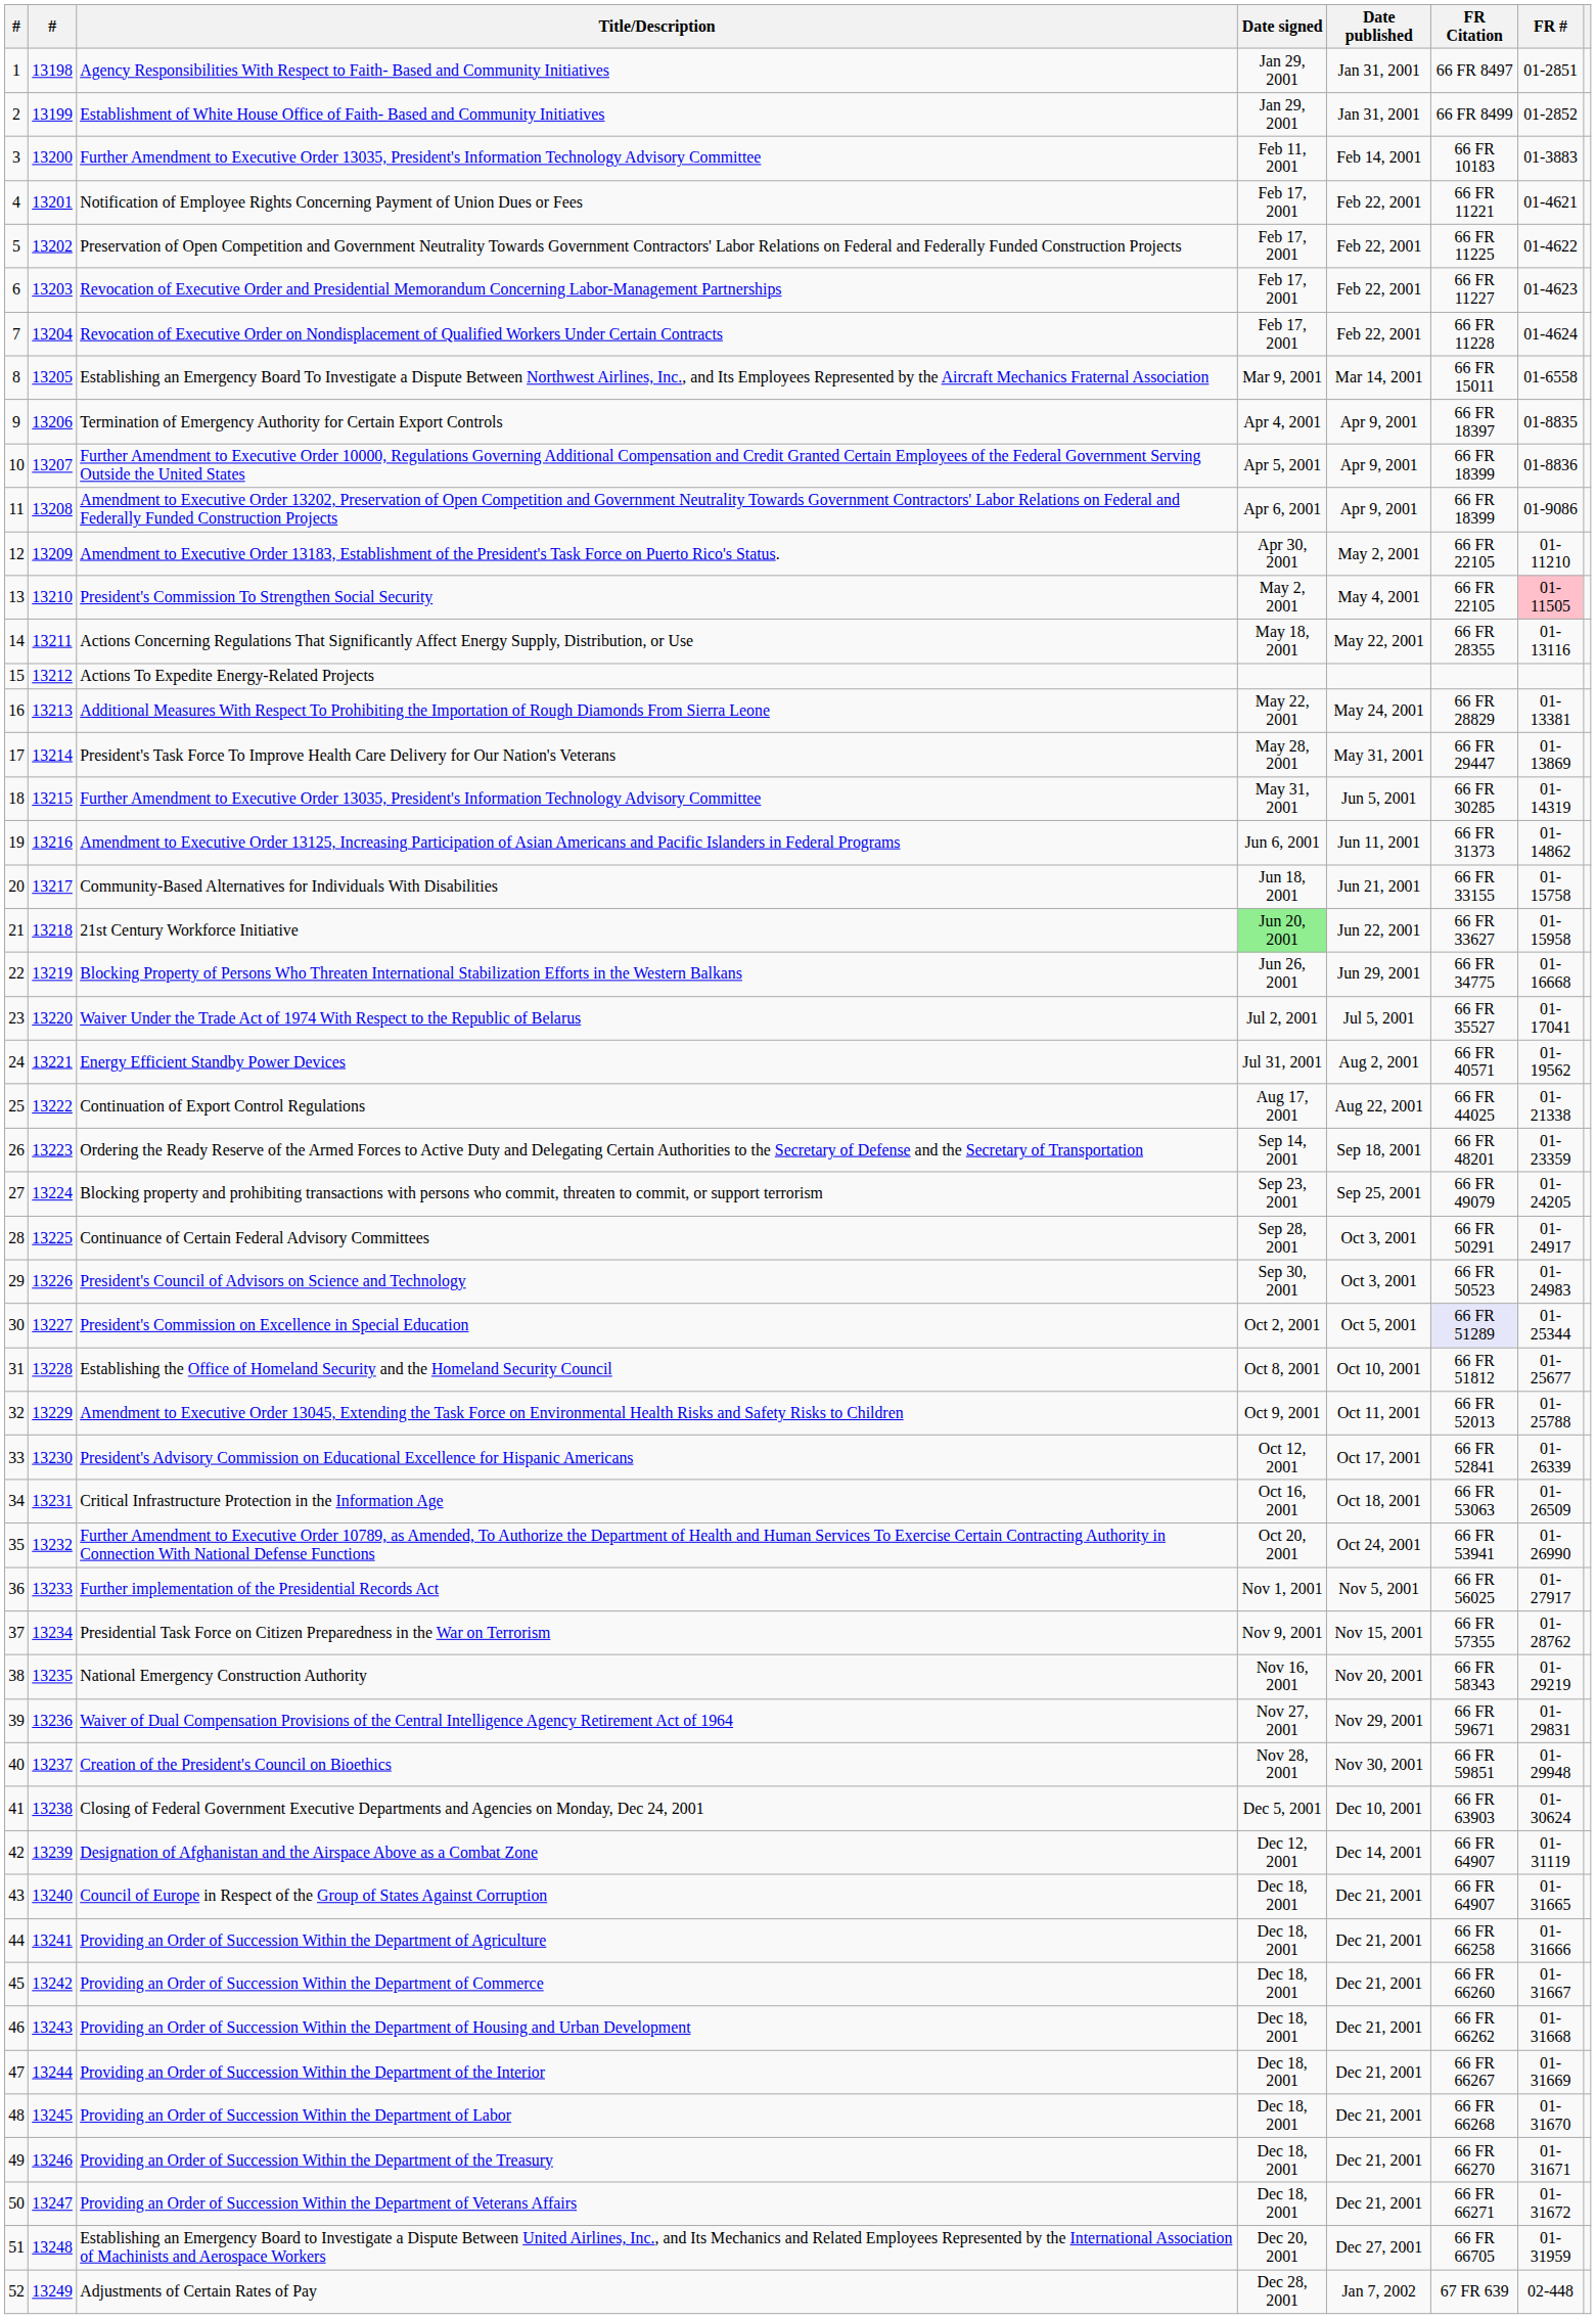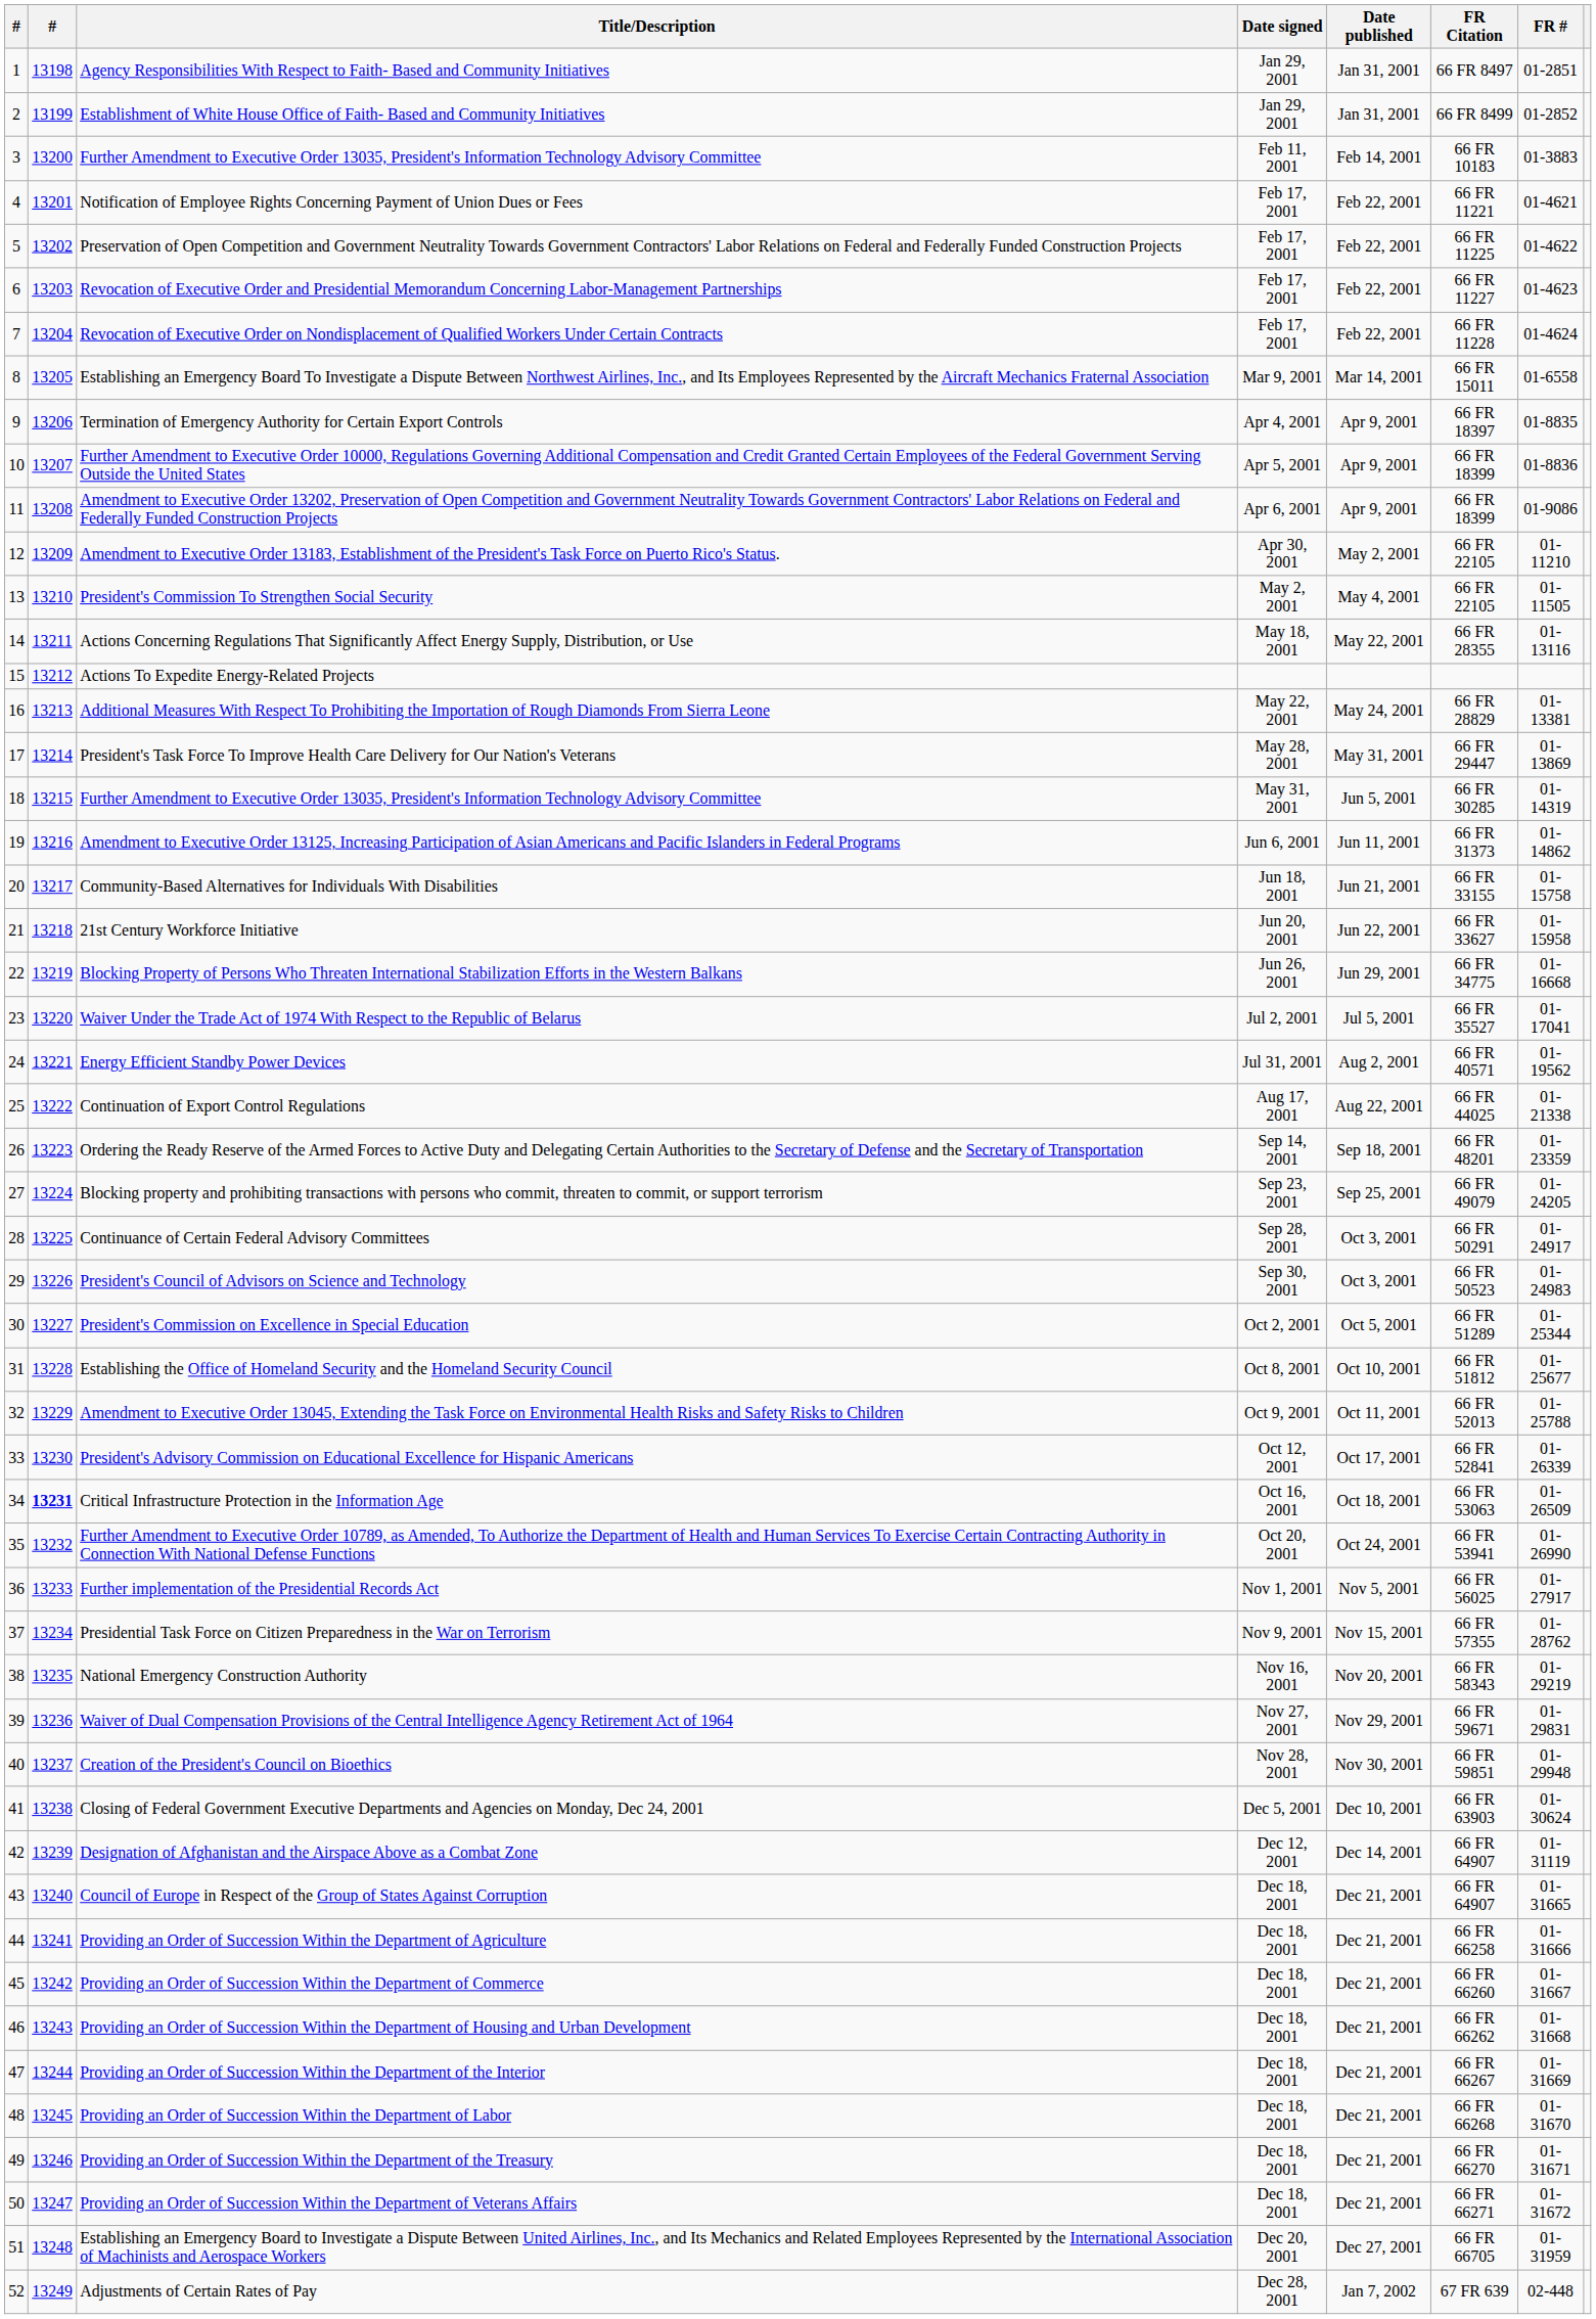President's Commission To Strengthen Social Security | FR #: pink background -> no background
21st Century Workforce Initiative | Date signed: lightgreen background -> no background
President's Commission on Excellence in Special Education | FR Citation: lavender background -> no background
Critical Infrastructure Protection in the Information Age | column 2: normal -> bold
